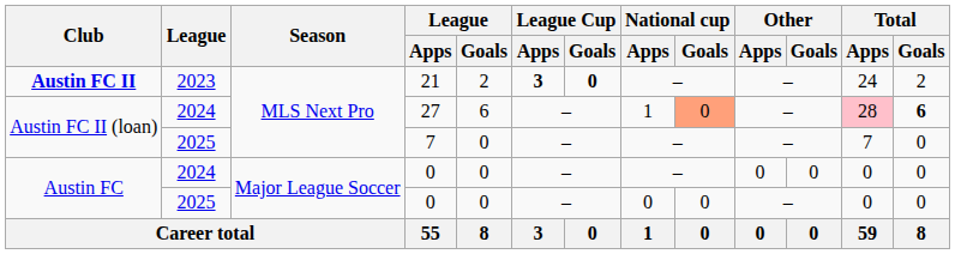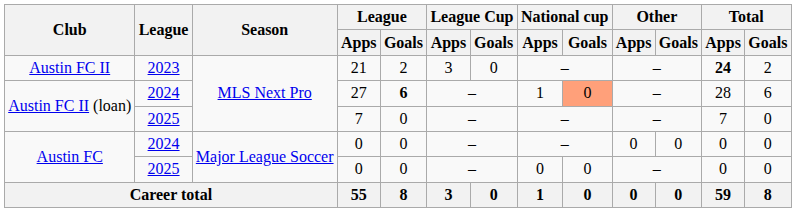21 | Club: bold -> normal
21 | League Cup / Apps: bold -> normal
21 | League Cup / Goals: bold -> normal
21 | Total / Apps: normal -> bold
27 | League / Goals: normal -> bold
27 | Total / Apps: pink background -> no background
27 | Total / Goals: bold -> normal
